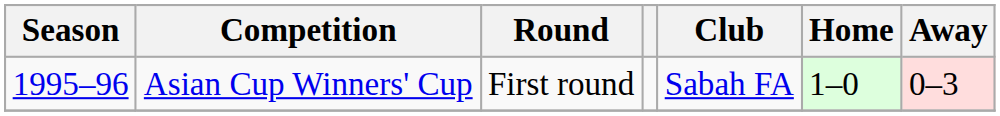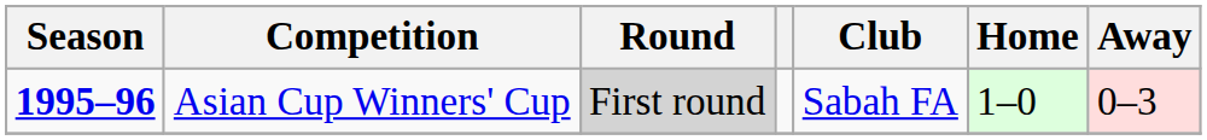Asian Cup Winners' Cup | Season: normal -> bold
Asian Cup Winners' Cup | Round: no background -> lightgrey background
